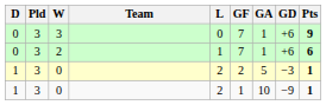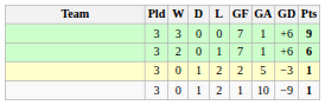columns swapped: Team <-> D
